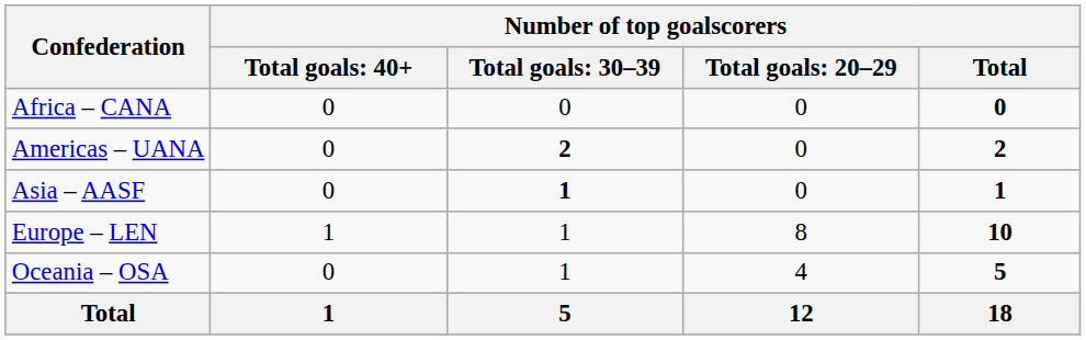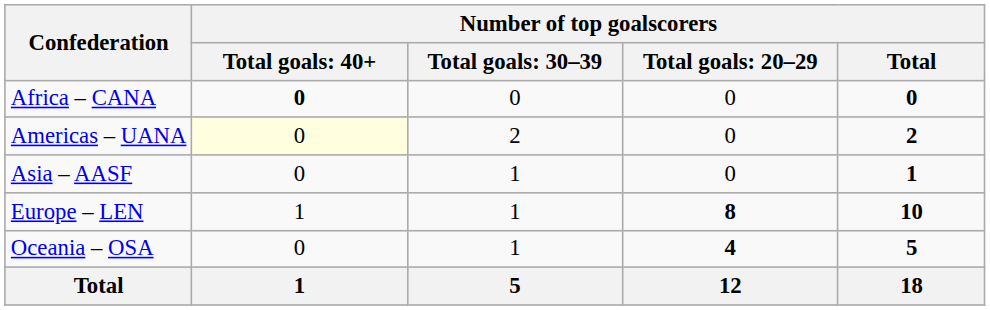Africa – CANA | column 2: normal -> bold
Americas – UANA | column 2: no background -> lightyellow background
Americas – UANA | column 3: bold -> normal
Asia – AASF | column 3: bold -> normal
Europe – LEN | column 4: normal -> bold
Oceania – OSA | column 4: normal -> bold
